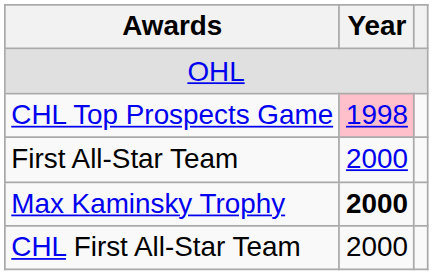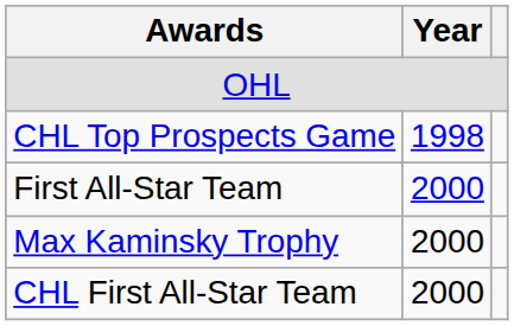CHL Top Prospects Game | Year: pink background -> no background
Max Kaminsky Trophy | Year: bold -> normal
